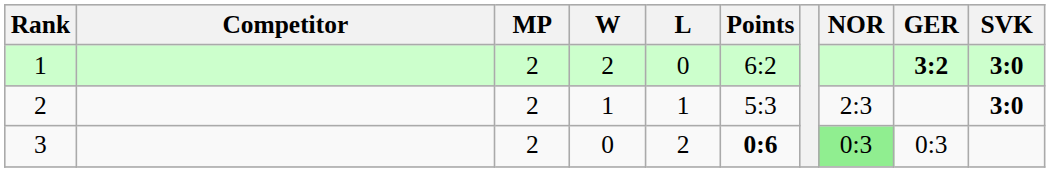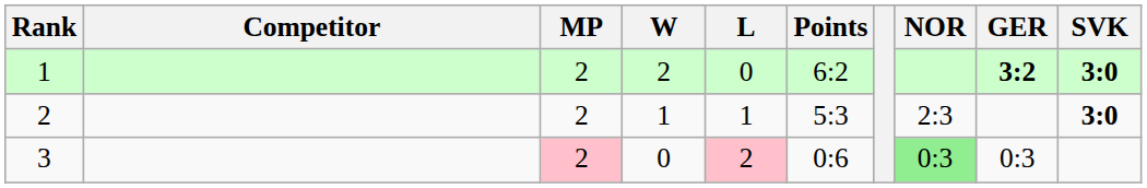3 | MP: no background -> pink background
3 | L: no background -> pink background
3 | Points: bold -> normal
